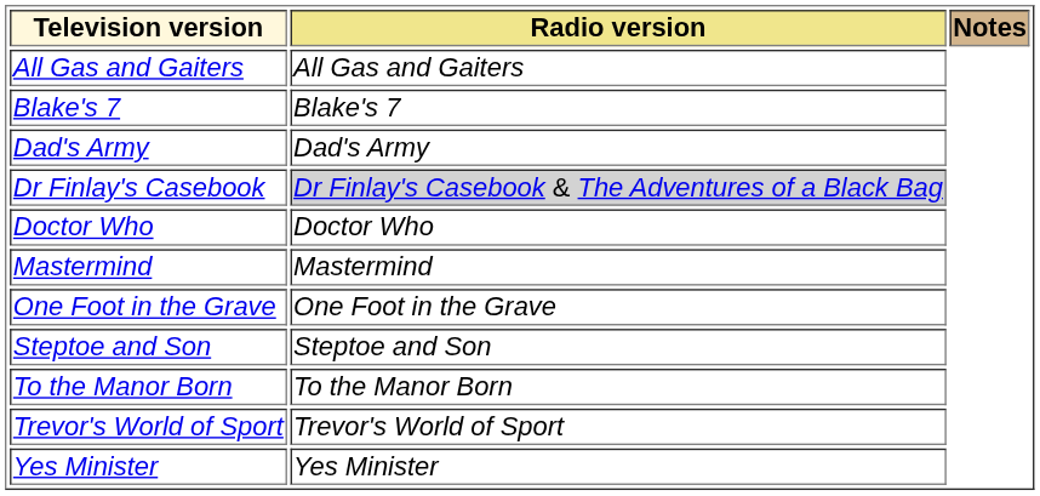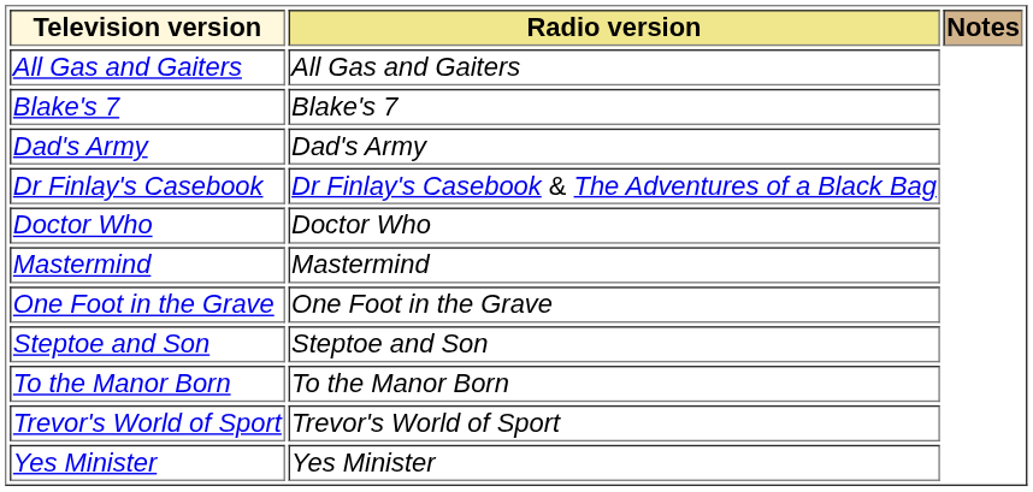Dr Finlay's Casebook | Radio version: lightgrey background -> no background
